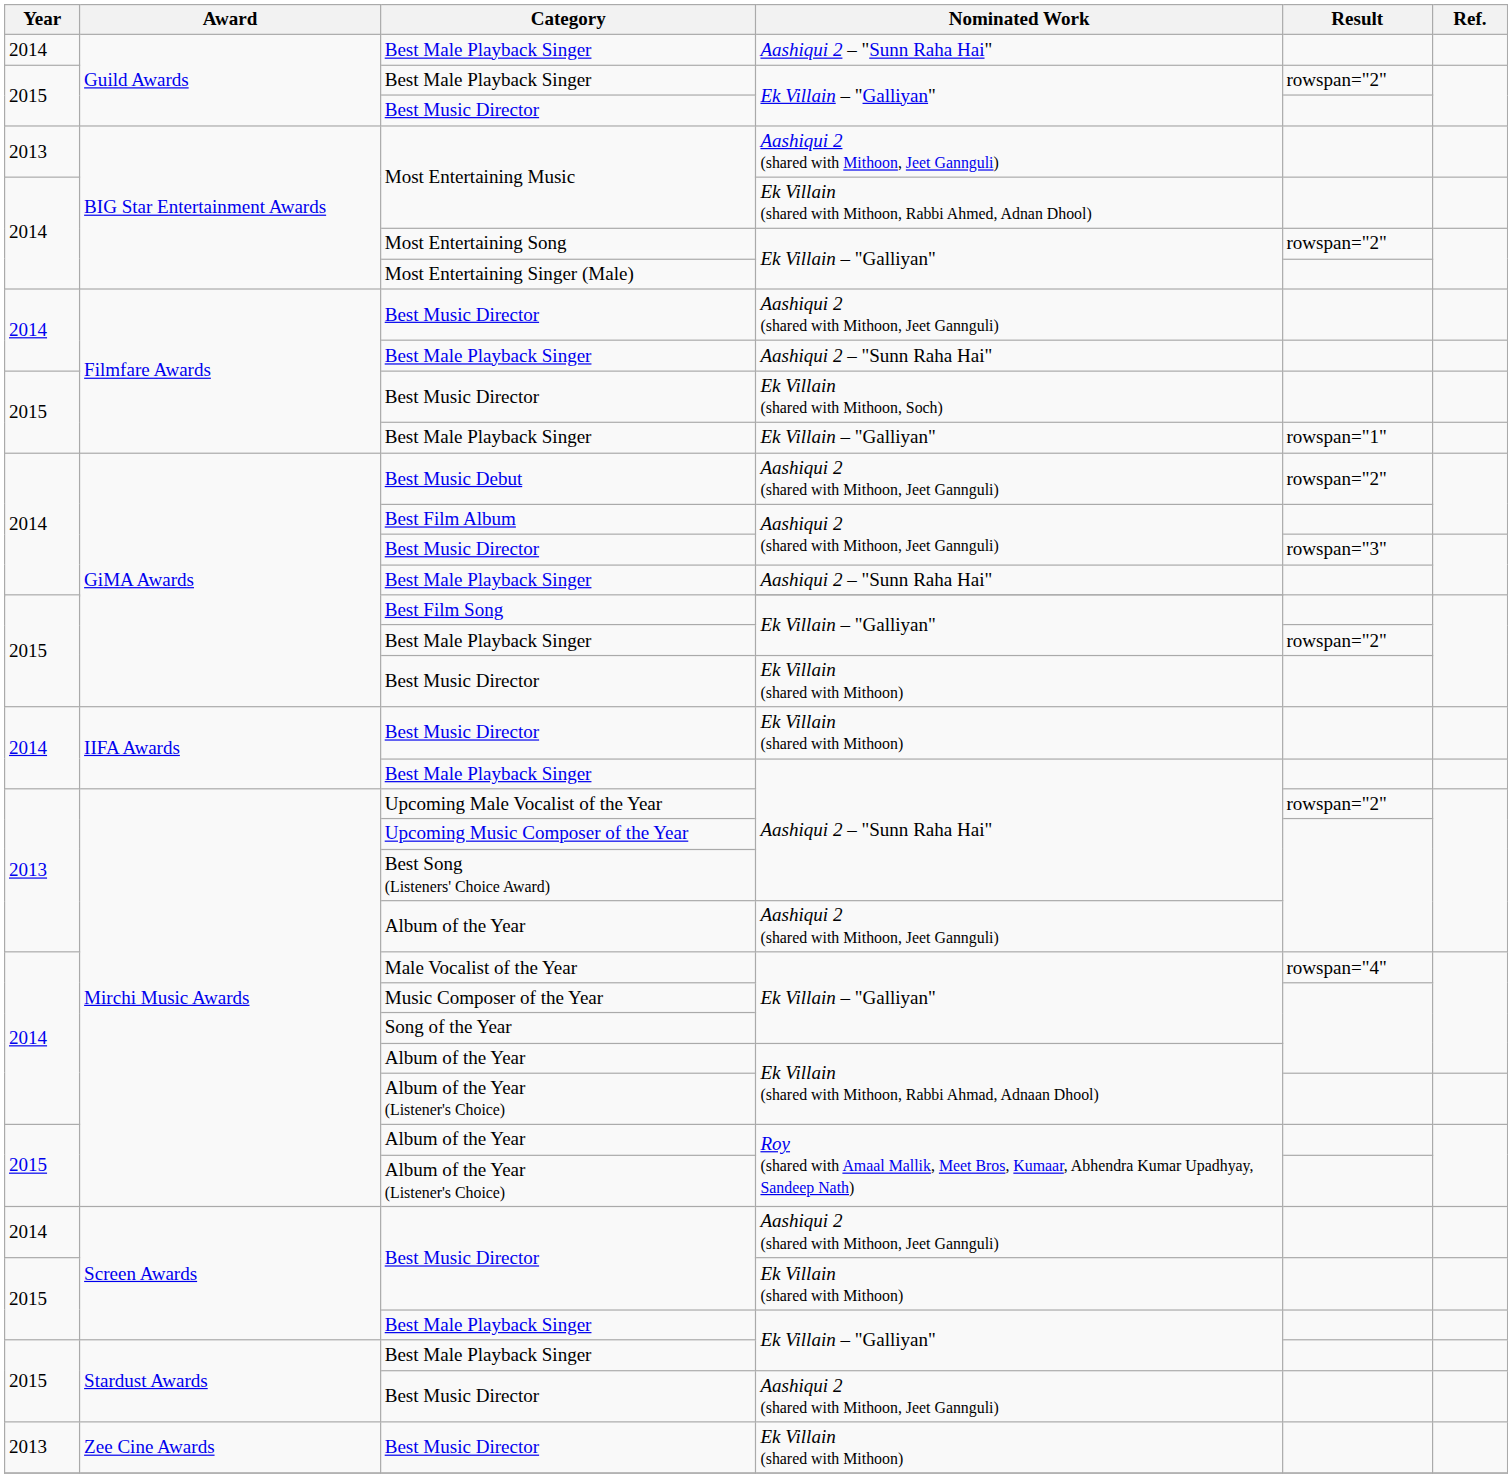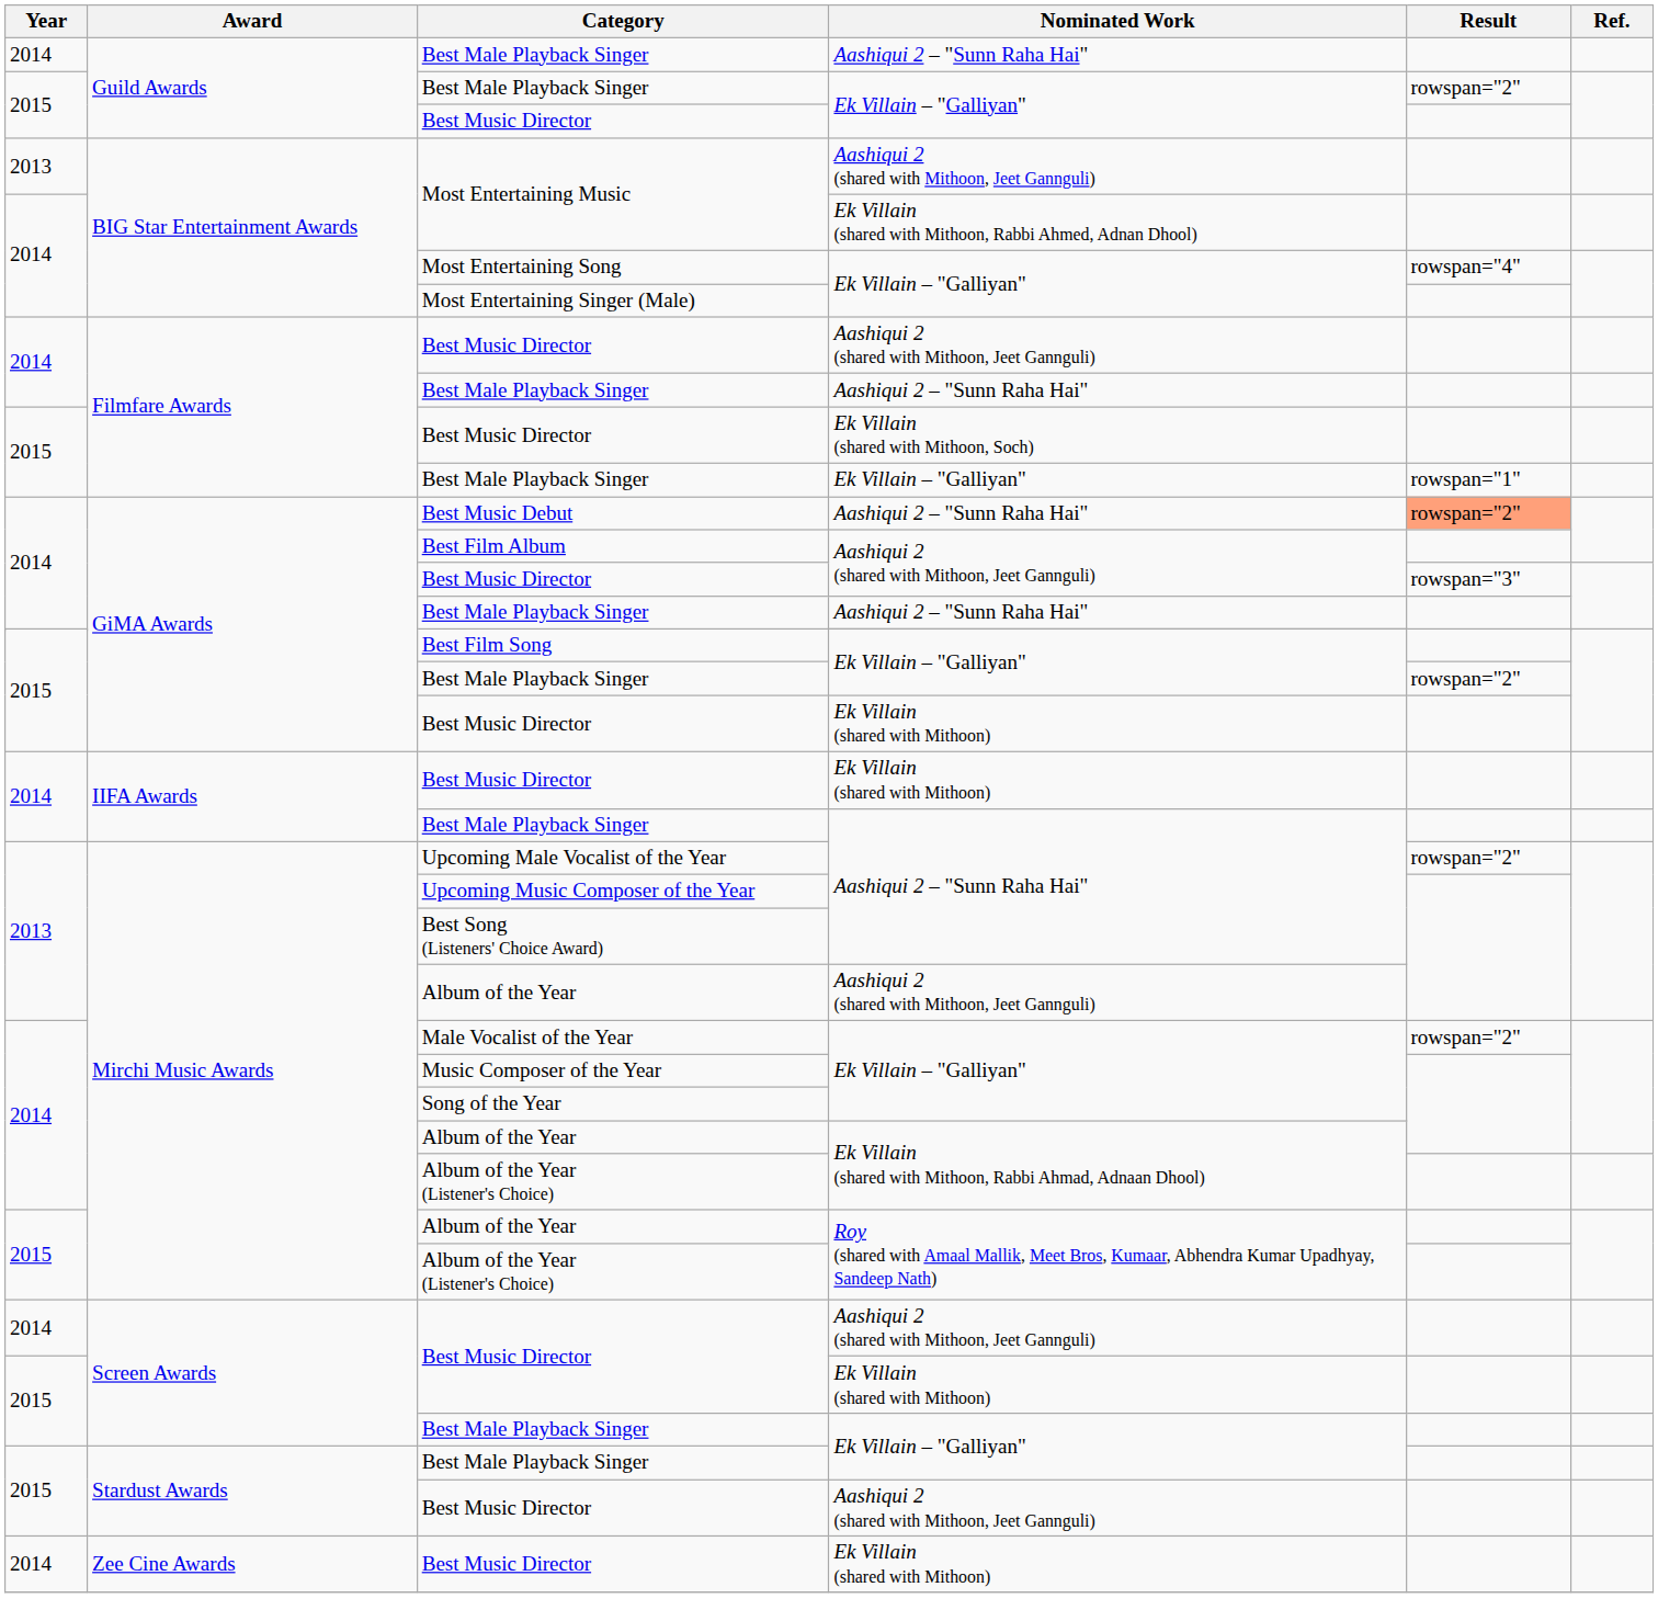Most Entertaining Song | Result: rowspan="2" -> rowspan="4"
Best Music Debut | Nominated Work: Aashiqui 2 (shared with Mithoon, Jeet Gannguli) -> Aashiqui 2 – "Sunn Raha Hai"
Best Music Debut | Result: no background -> lightsalmon background
Male Vocalist of the Year | Result: rowspan="4" -> rowspan="2"
Zee Cine Awards / Best Music Director | Year: 2013 -> 2014
